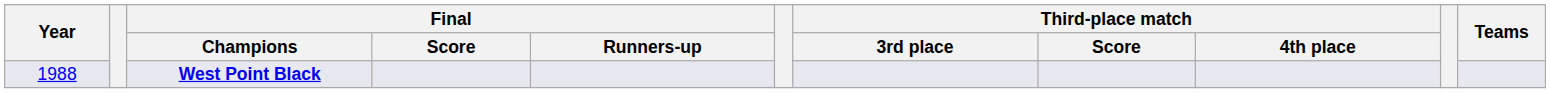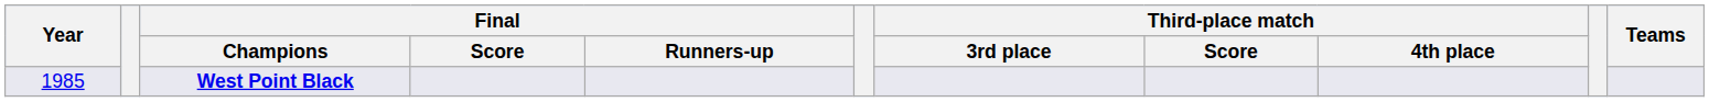West Point Black | Year: 1988 -> 1985
